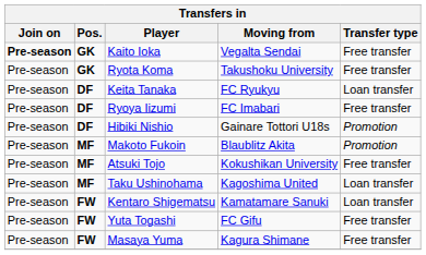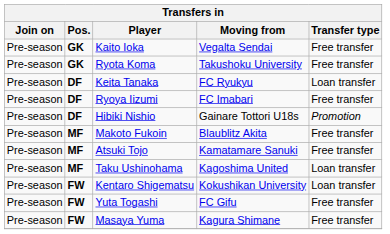Kaito Ioka | Join on: bold -> normal
Makoto Fukoin | Transfer type: Promotion -> Free transfer
Atsuki Tojo | Moving from: Kokushikan University -> Kamatamare Sanuki
Kentaro Shigematsu | Moving from: Kamatamare Sanuki -> Kokushikan University
